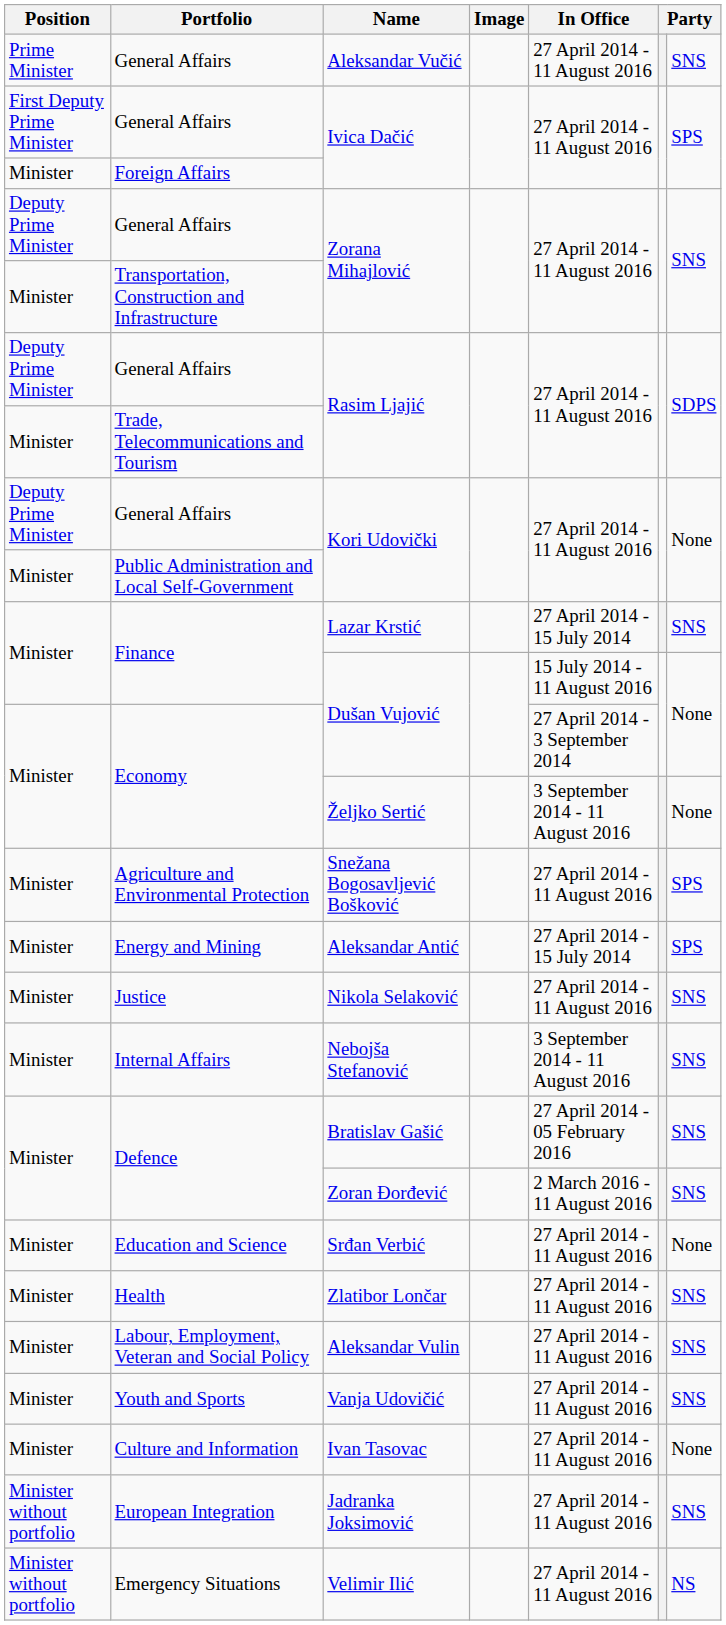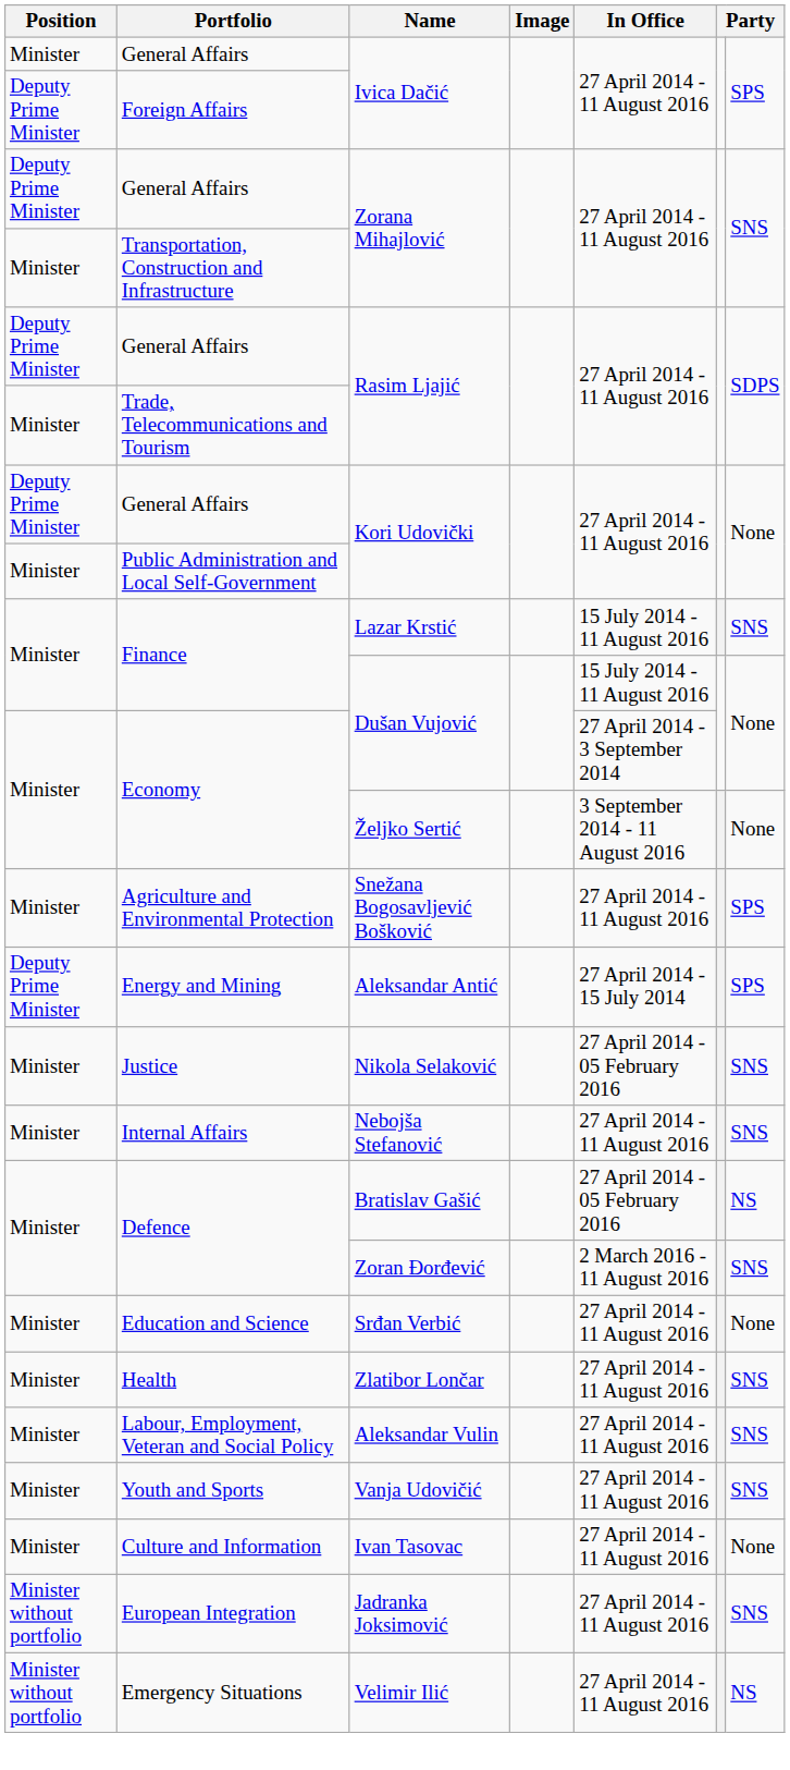- row: Prime Minister | General Affairs | Aleksandar Vučić | 27 April 2014 - 11 August 2016 | SNS
General Affairs / Ivica Dačić | Position: First Deputy Prime Minister -> Minister
Foreign Affairs / Ivica Dačić | Position: Minister -> Deputy Prime Minister
Lazar Krstić | In Office: 27 April 2014 - 15 July 2014 -> 15 July 2014 - 11 August 2016
Aleksandar Antić | Position: Minister -> Deputy Prime Minister
Nikola Selaković | In Office: 27 April 2014 - 11 August 2016 -> 27 April 2014 - 05 February 2016
Nebojša Stefanović | In Office: 3 September 2014 - 11 August 2016 -> 27 April 2014 - 11 August 2016
Bratislav Gašić | column 7: SNS -> NS
